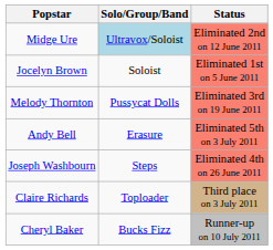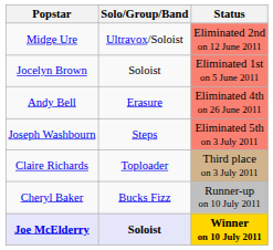Midge Ure | Solo/Group/Band: lightblue background -> no background
- row: Melody Thornton | Pussycat Dolls | Eliminated 3rd on 19 June 2011
Andy Bell | Status: Eliminated 5th on 3 July 2011 -> Eliminated 4th on 26 June 2011
Joseph Washbourn | Status: Eliminated 4th on 26 June 2011 -> Eliminated 5th on 3 July 2011
+ row: Joe McElderry | Soloist | Winner on 10 July 2011
